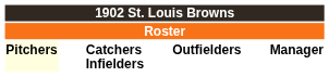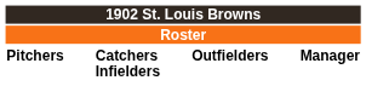Pitchers | column 1: lightyellow background -> no background
